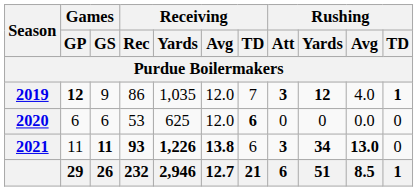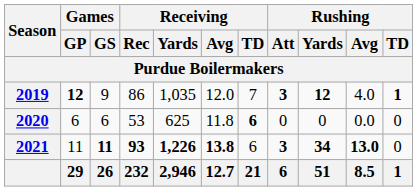2020 | Receiving / Avg: 12.0 -> 11.8
